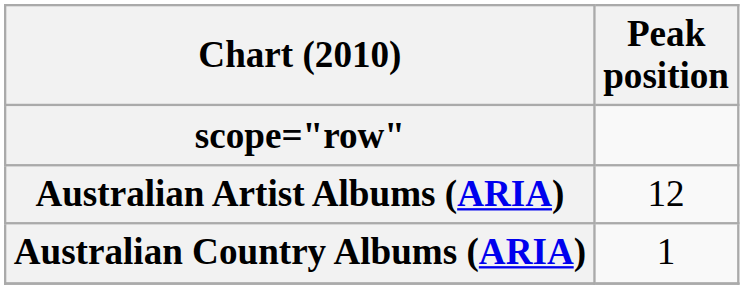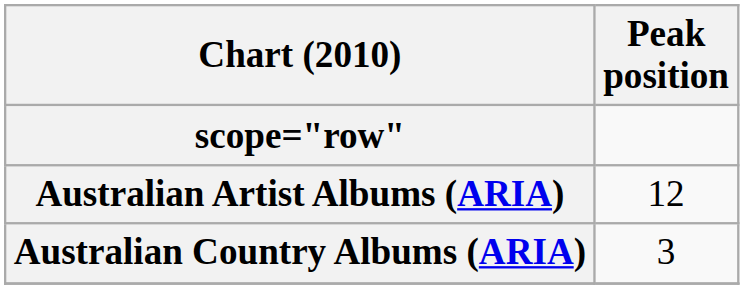Australian Country Albums (ARIA) | Peak position: 1 -> 3
